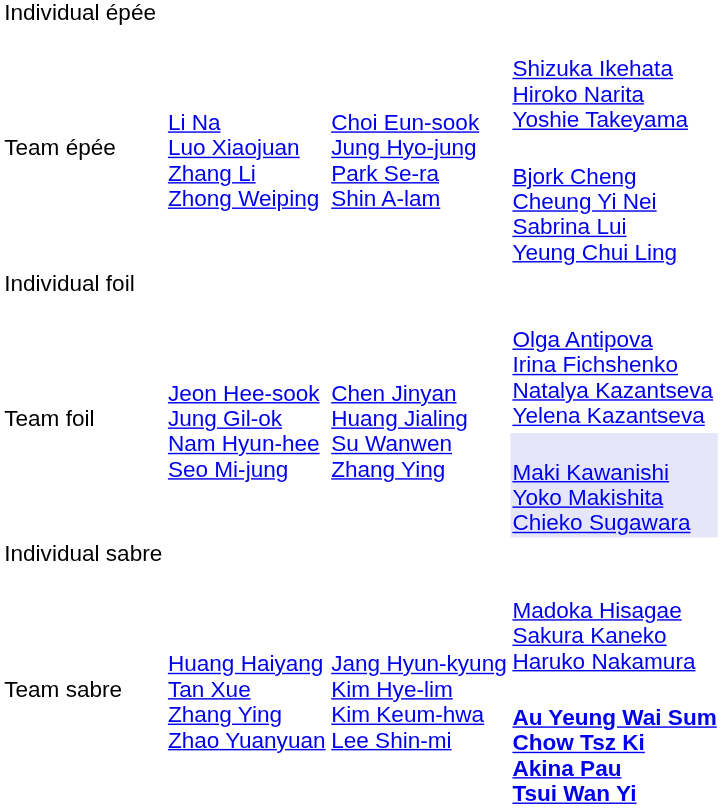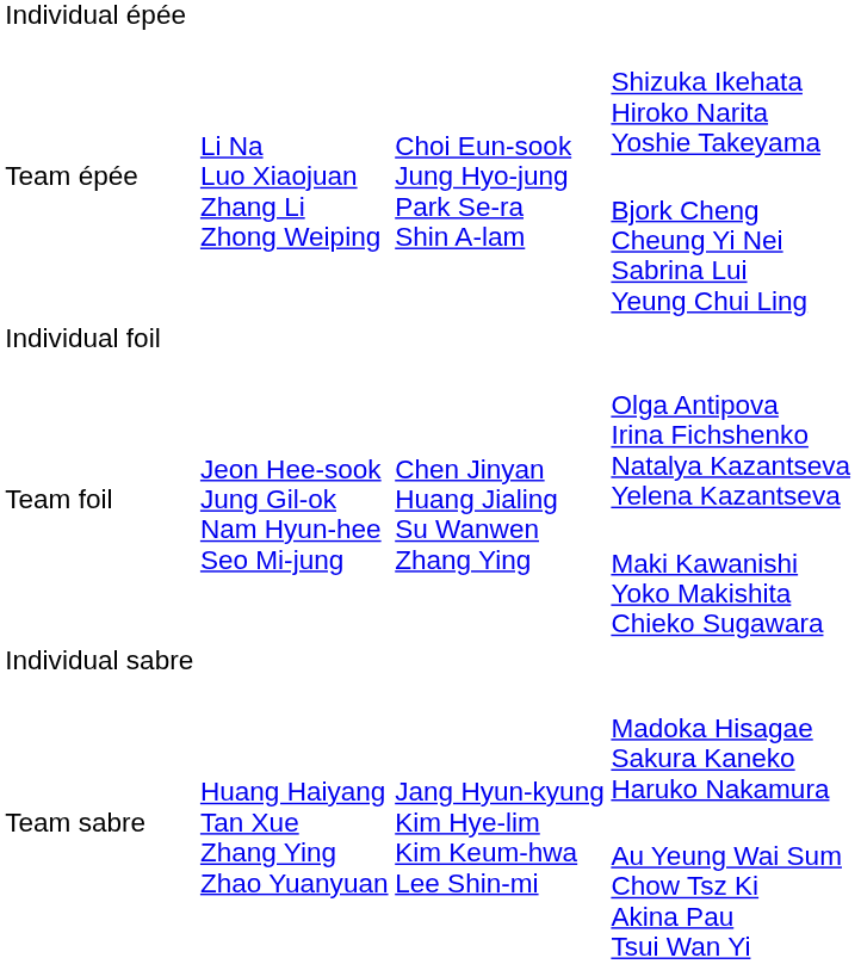Maki Kawanishi Yoko Makishita Chieko Sugawara | column 4: lavender background -> no background
Au Yeung Wai Sum Chow Tsz Ki Akina Pau Tsui Wan Yi | column 4: bold -> normal
